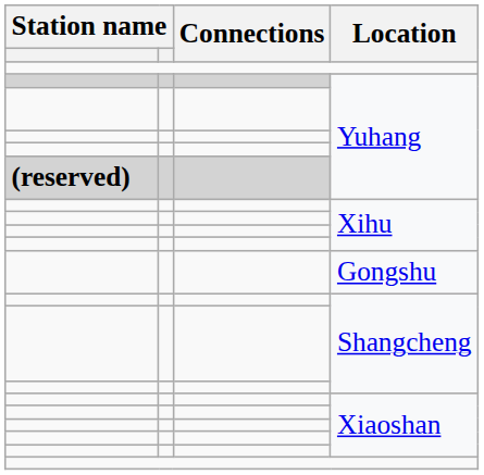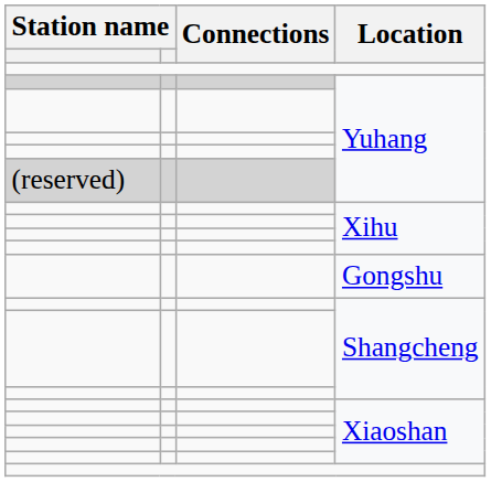(reserved) / Yuhang | column 1: bold -> normal
